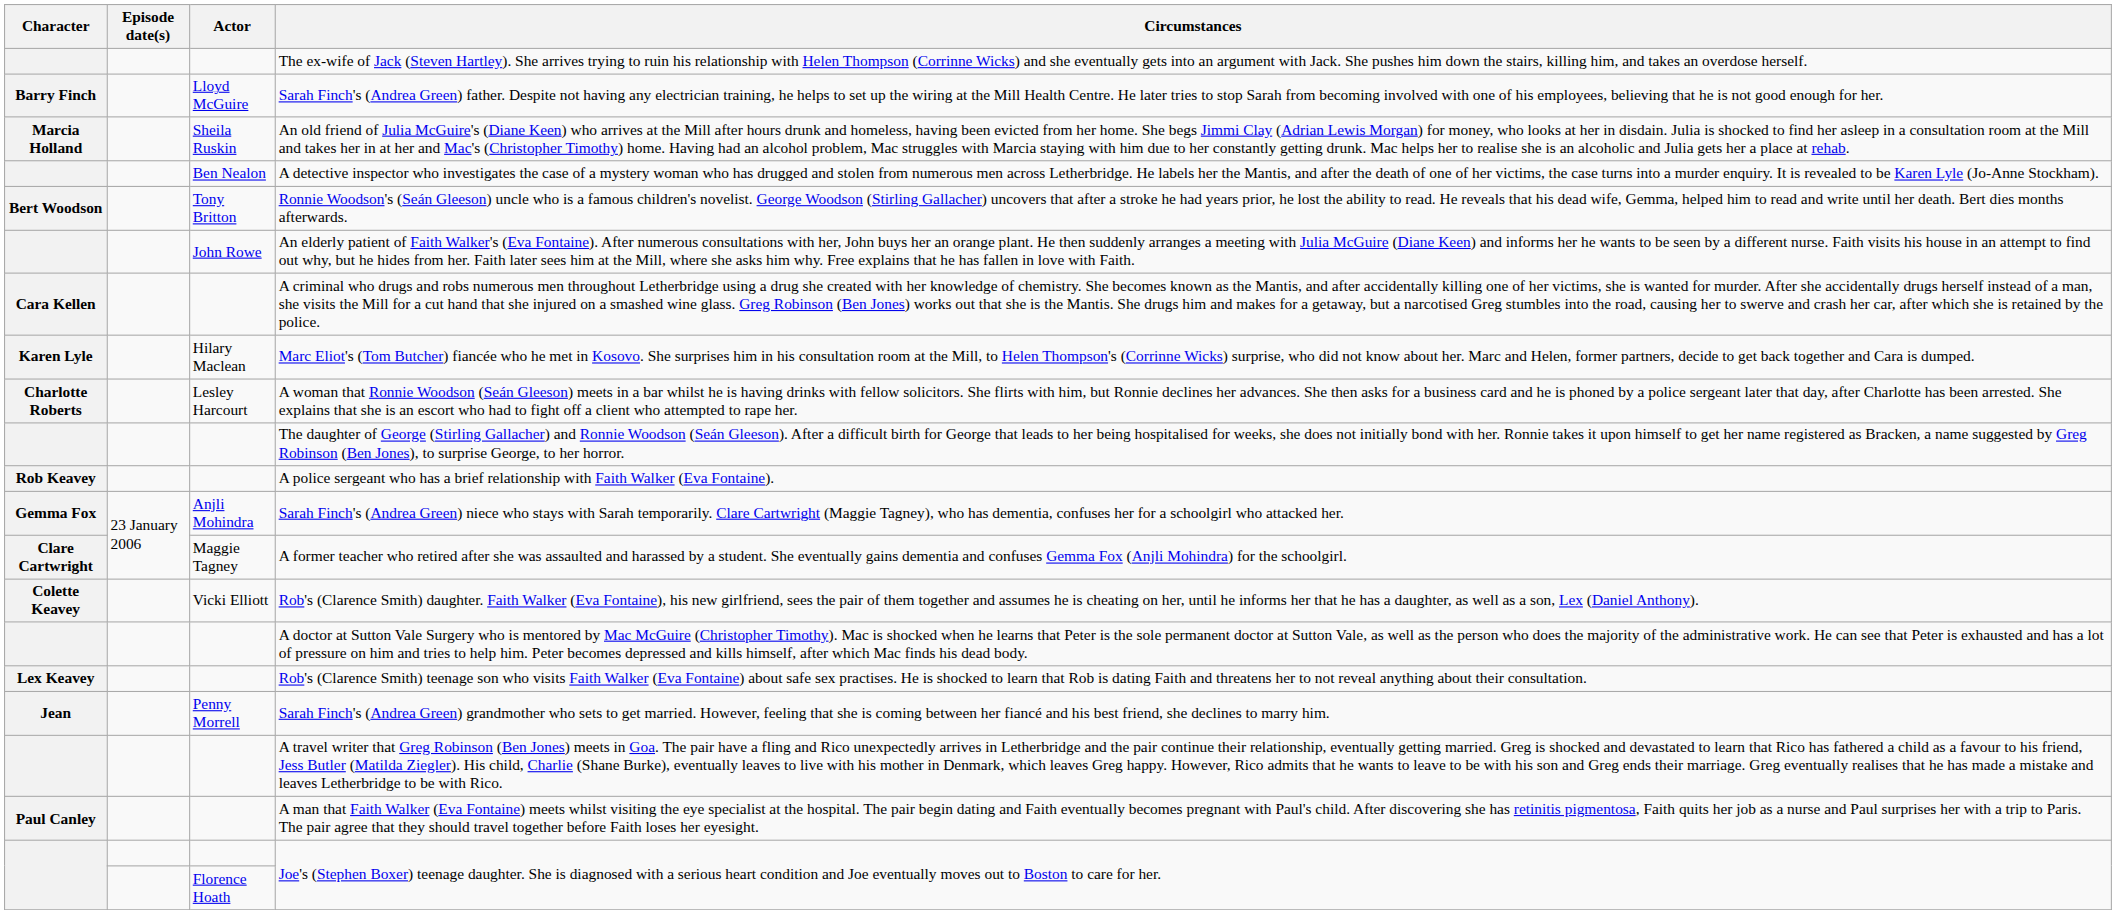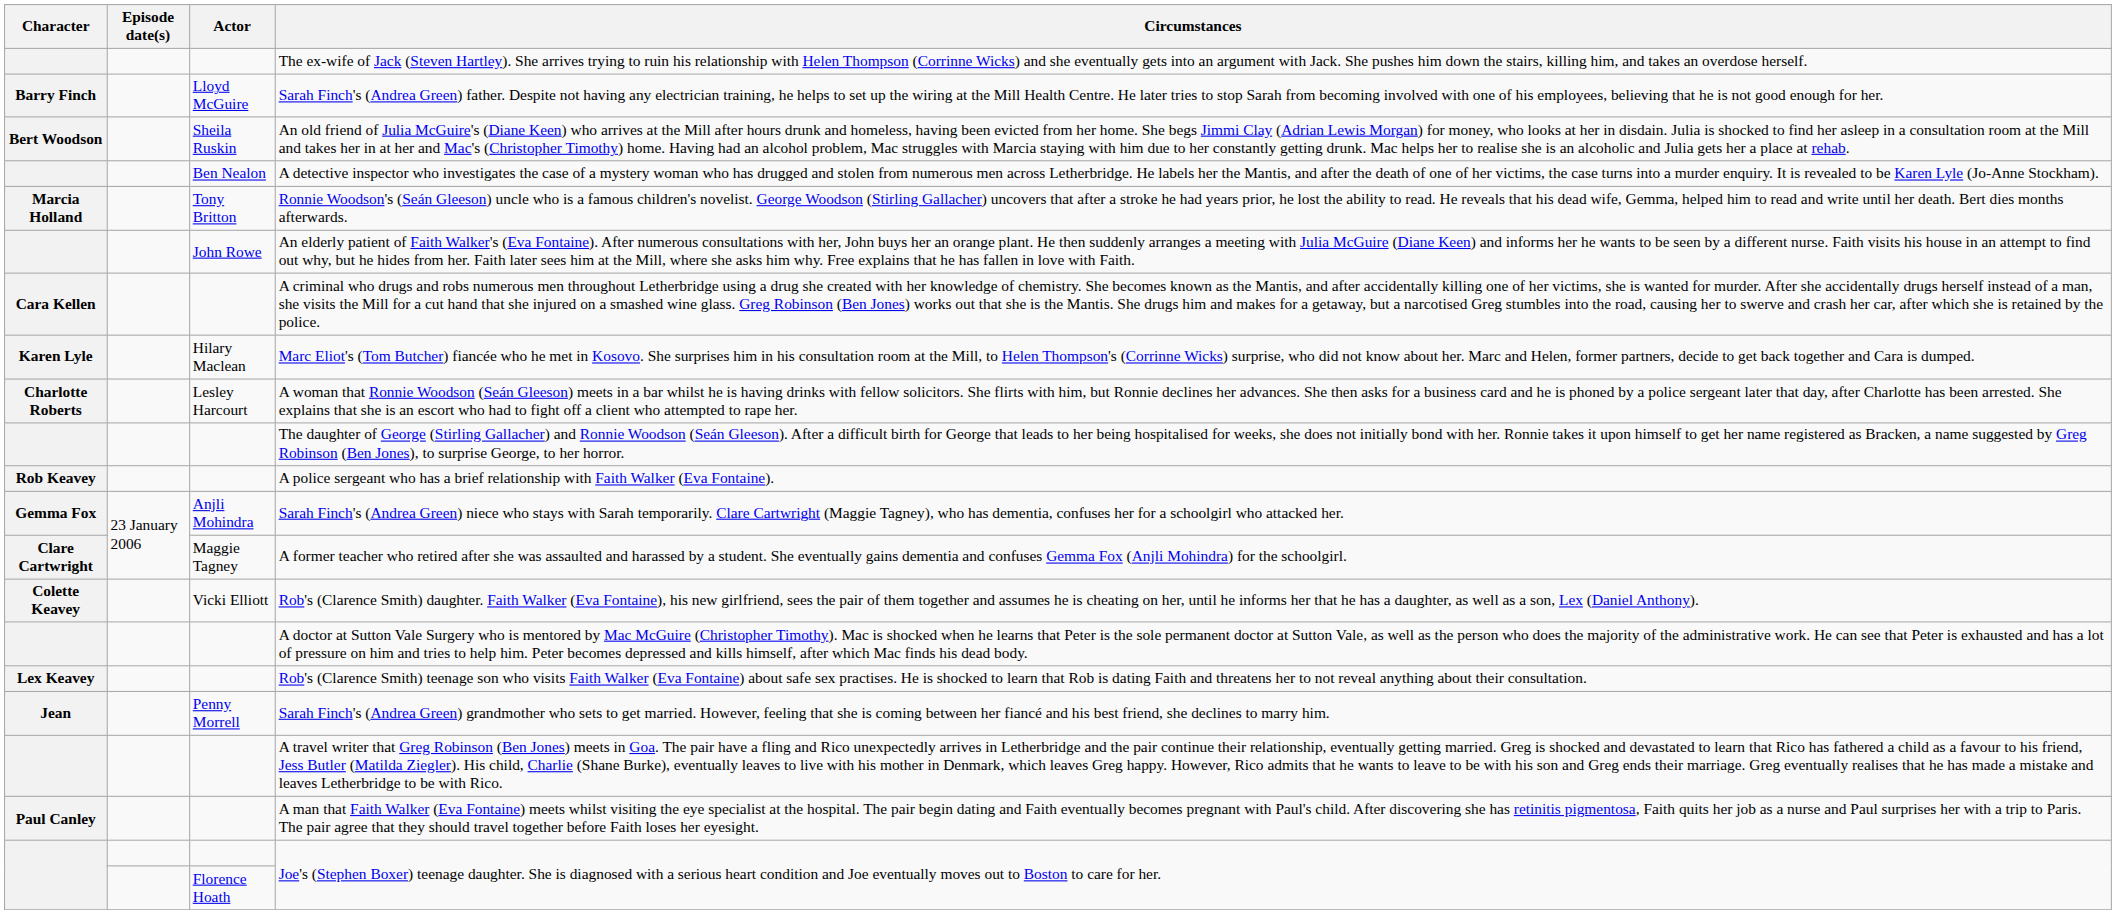row 4 | Character: Marcia Holland -> Bert Woodson
row 6 | Character: Bert Woodson -> Marcia Holland
